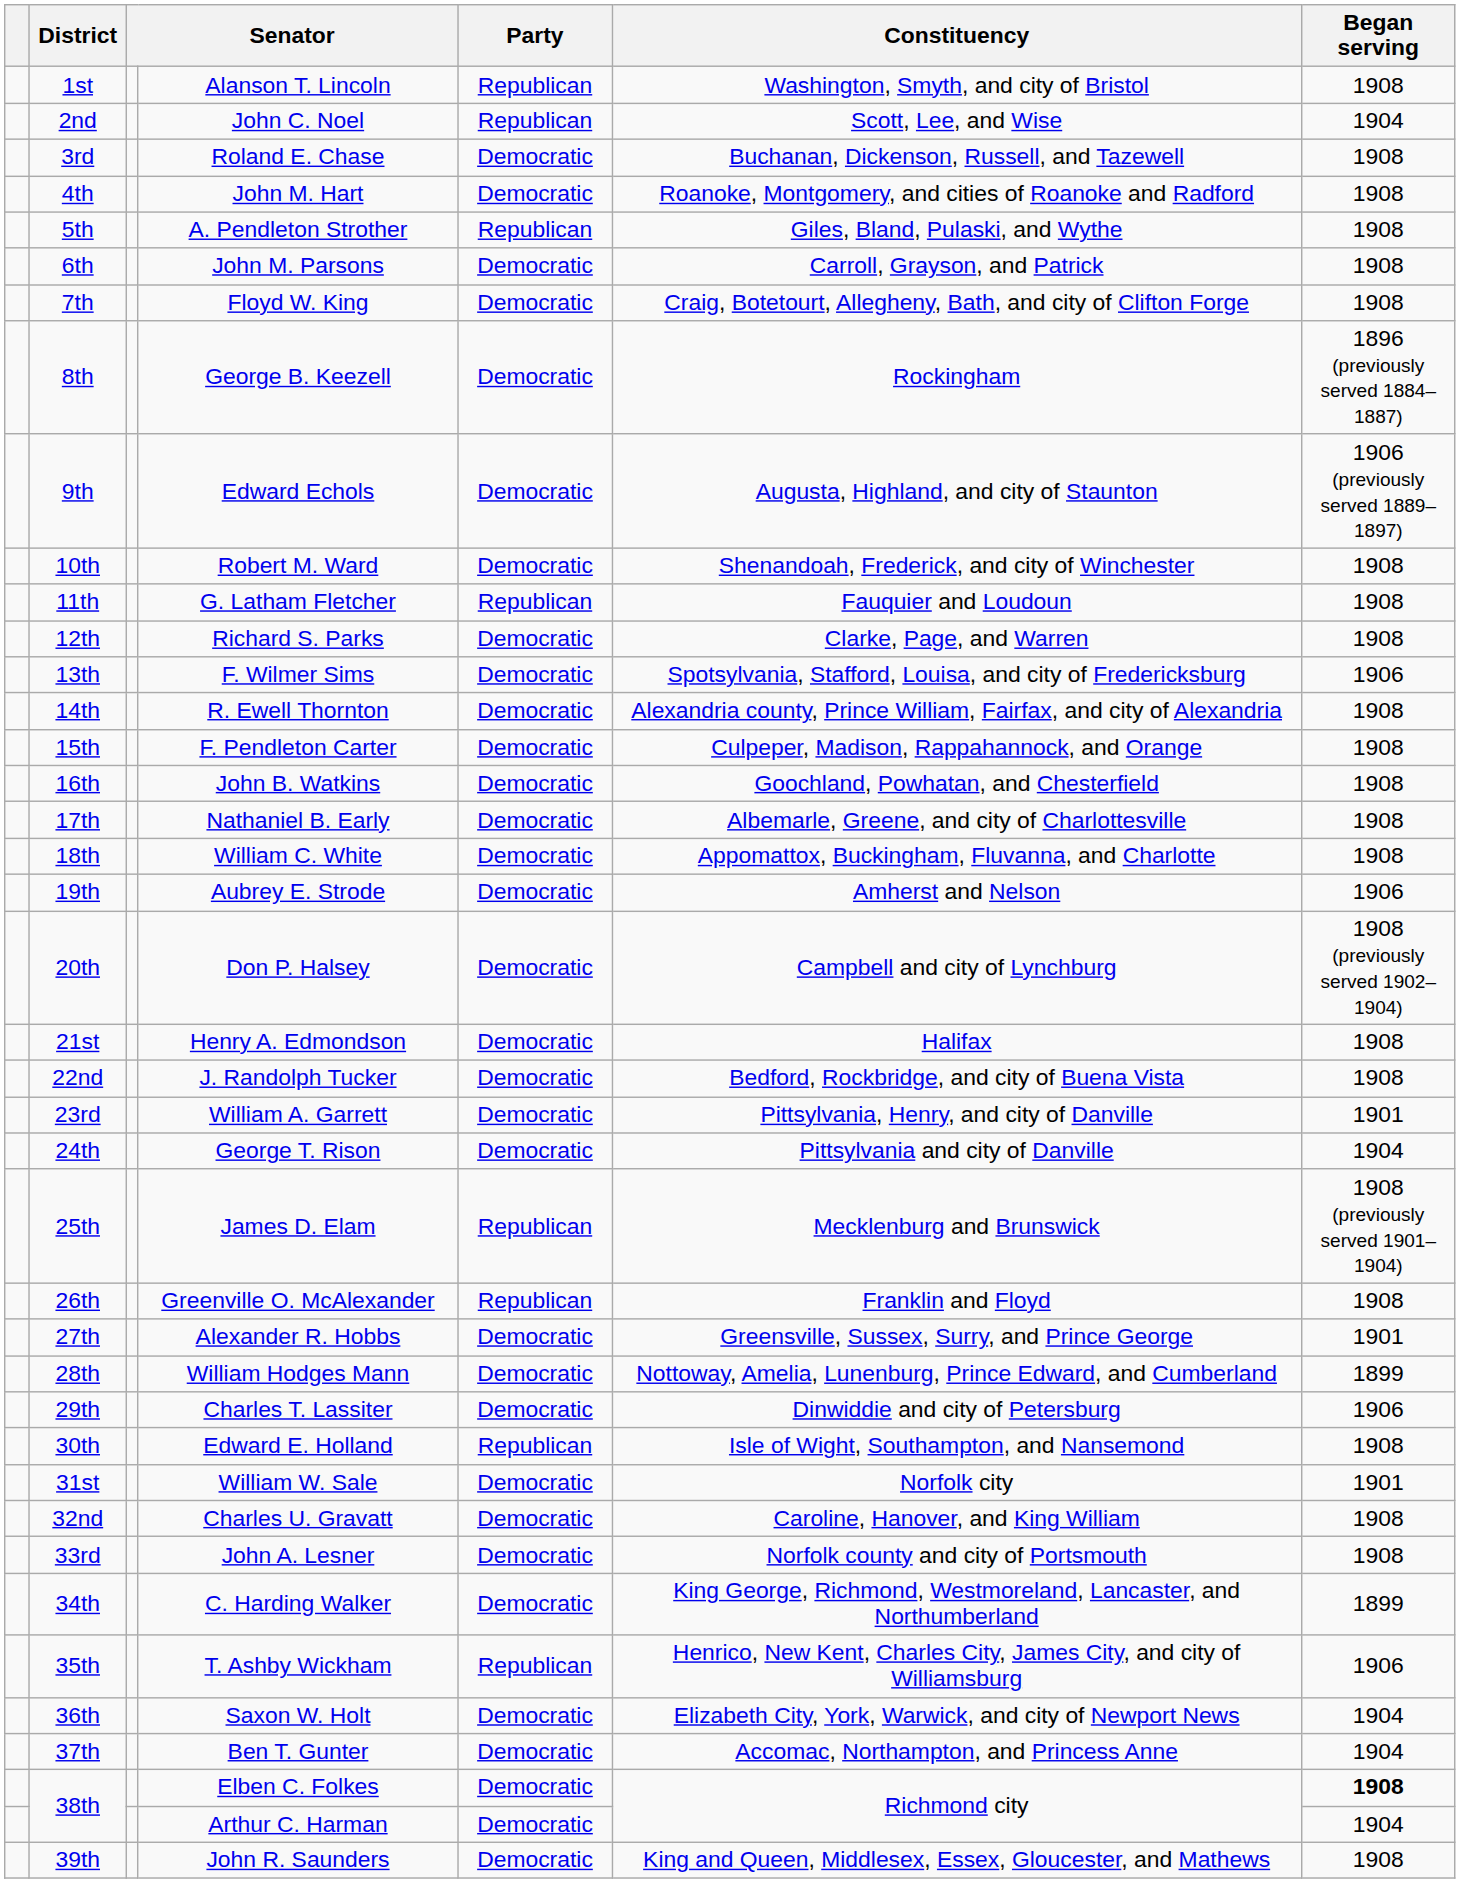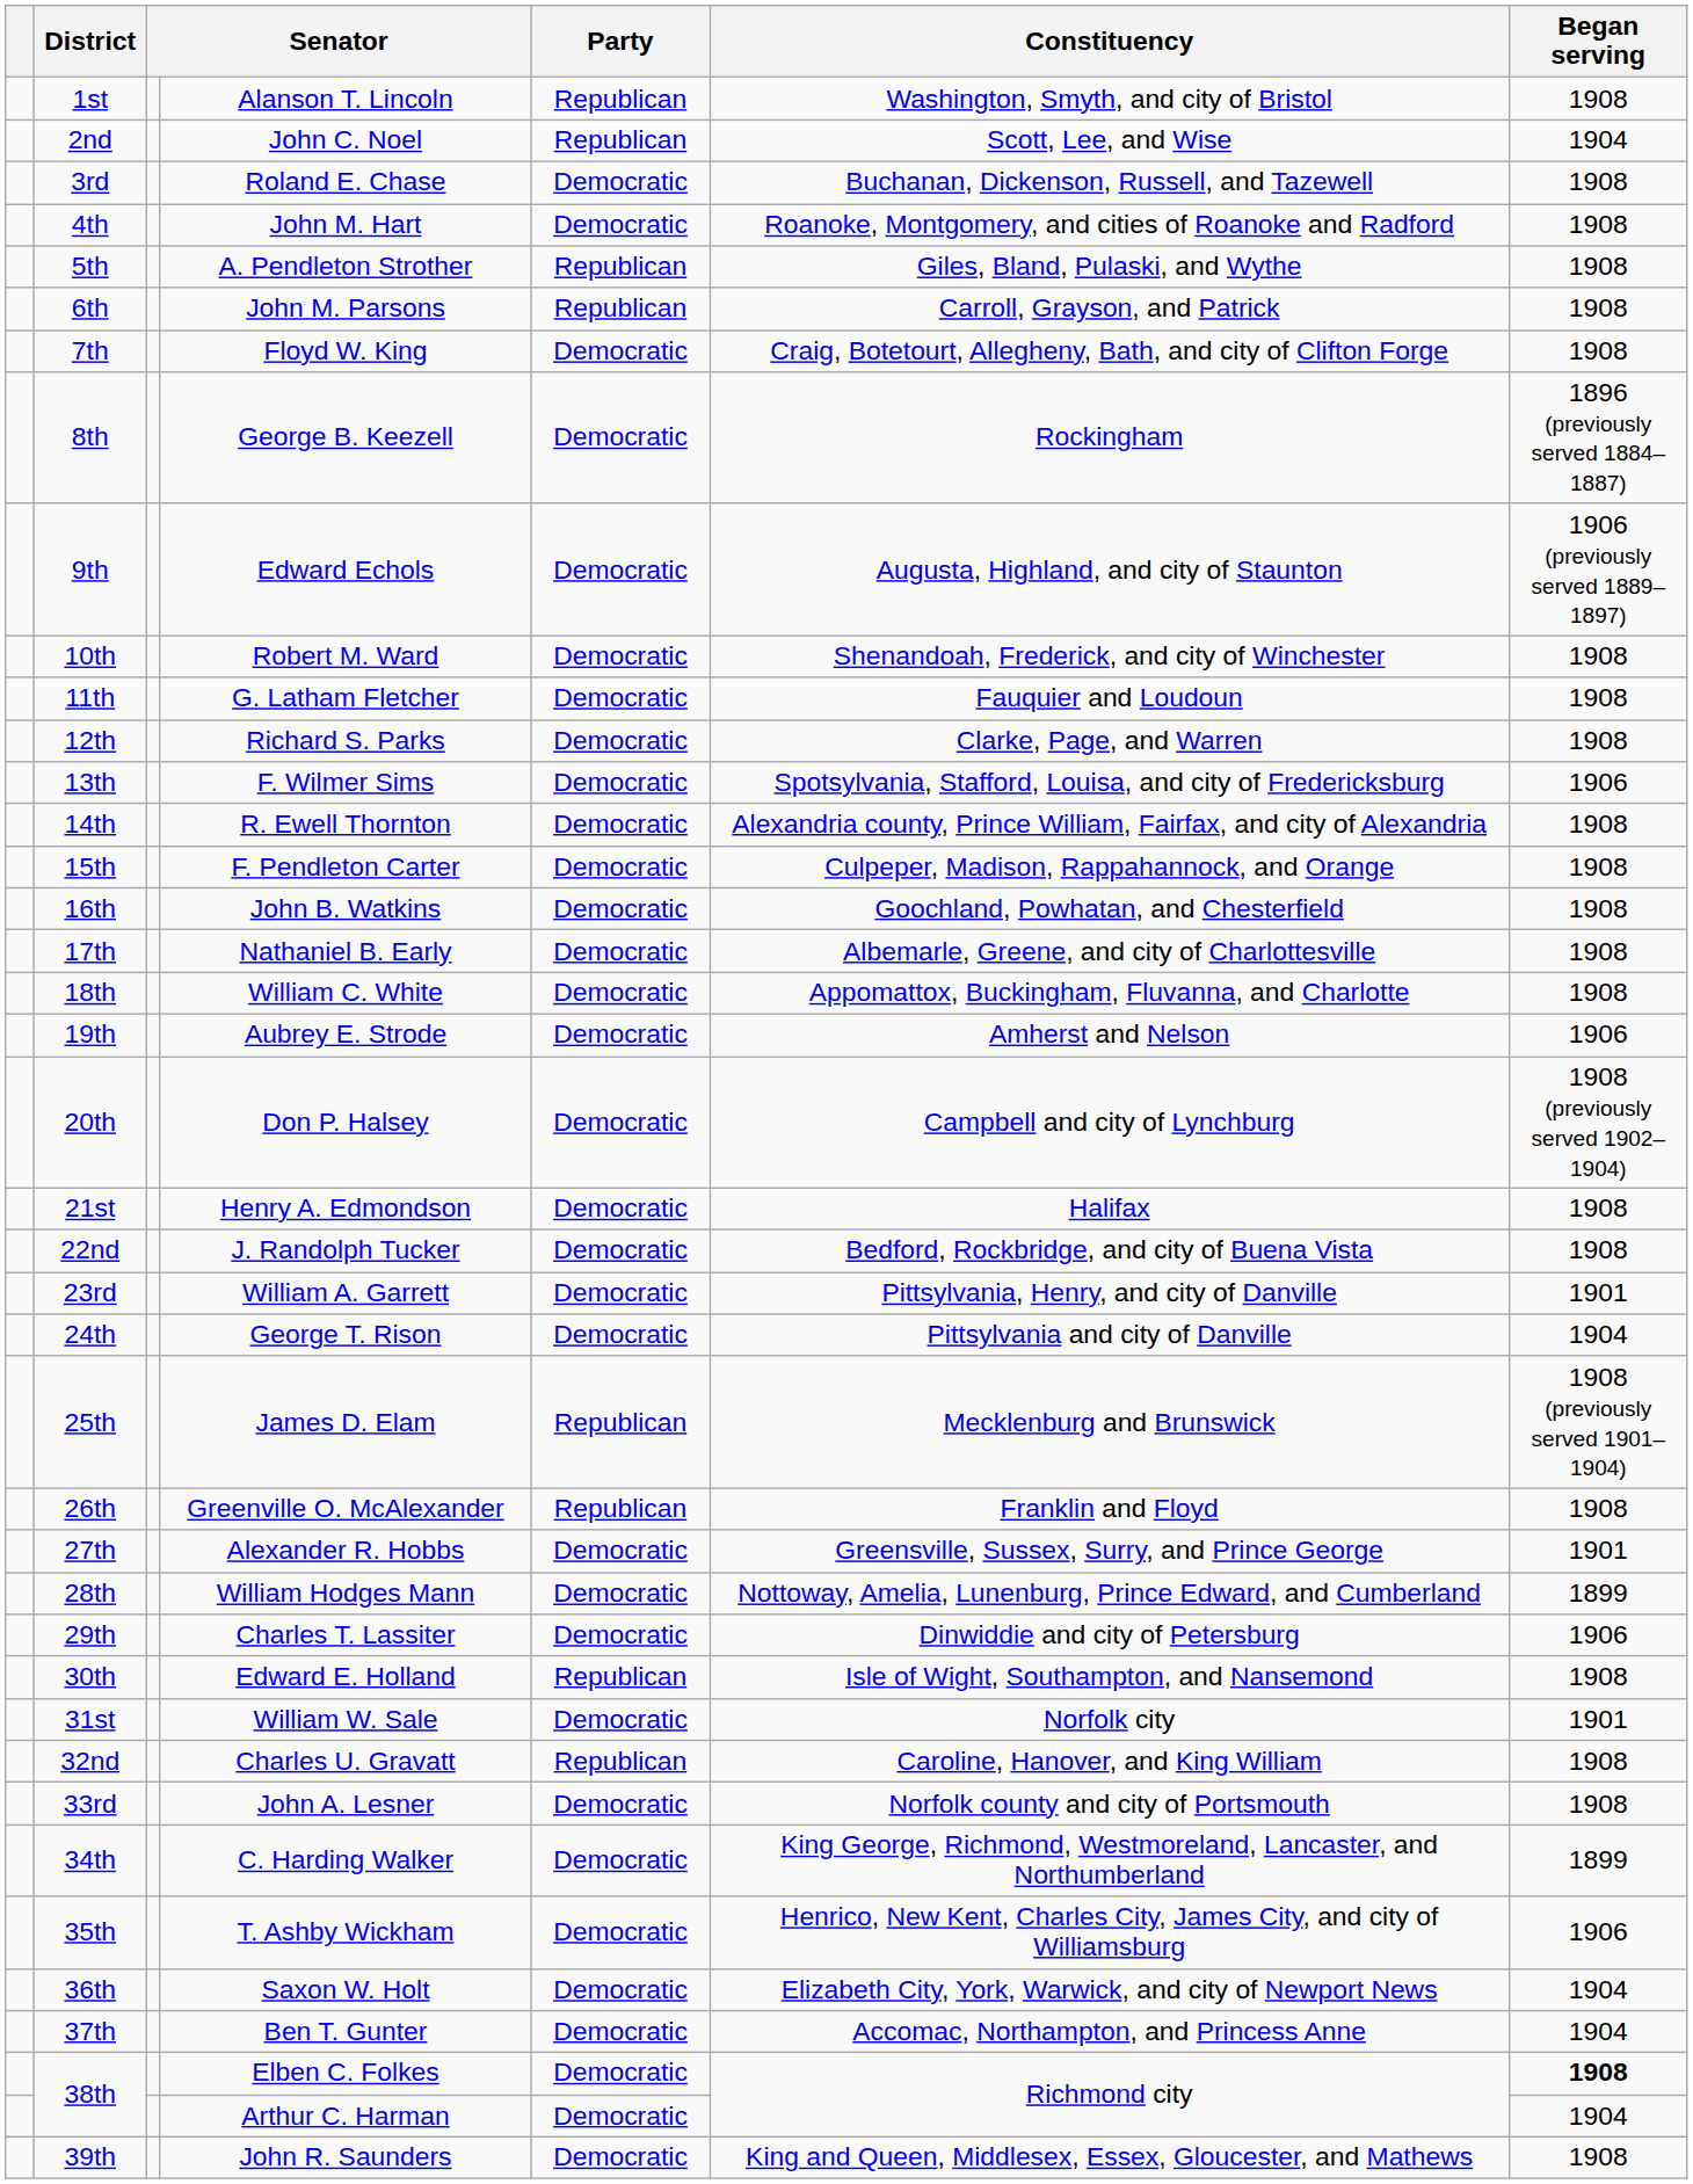John M. Parsons | Party: Democratic -> Republican
G. Latham Fletcher | Party: Republican -> Democratic
Charles U. Gravatt | Party: Democratic -> Republican
T. Ashby Wickham | Party: Republican -> Democratic
